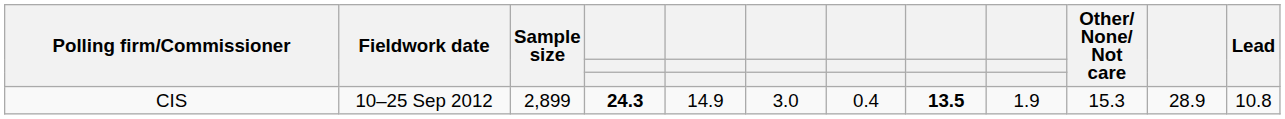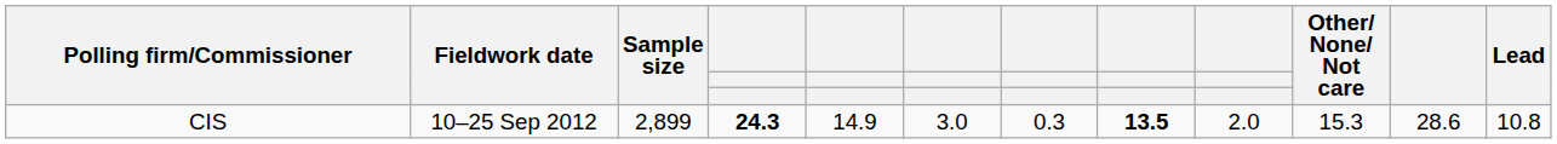CIS | column 7: 0.4 -> 0.3
CIS | column 9: 1.9 -> 2.0
CIS | column 11: 28.9 -> 28.6
